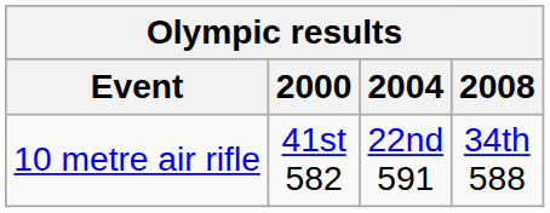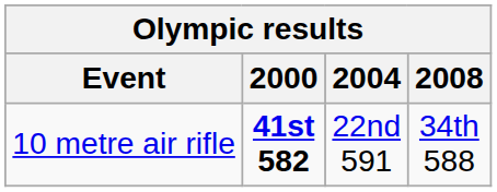10 metre air rifle | 2000: normal -> bold
